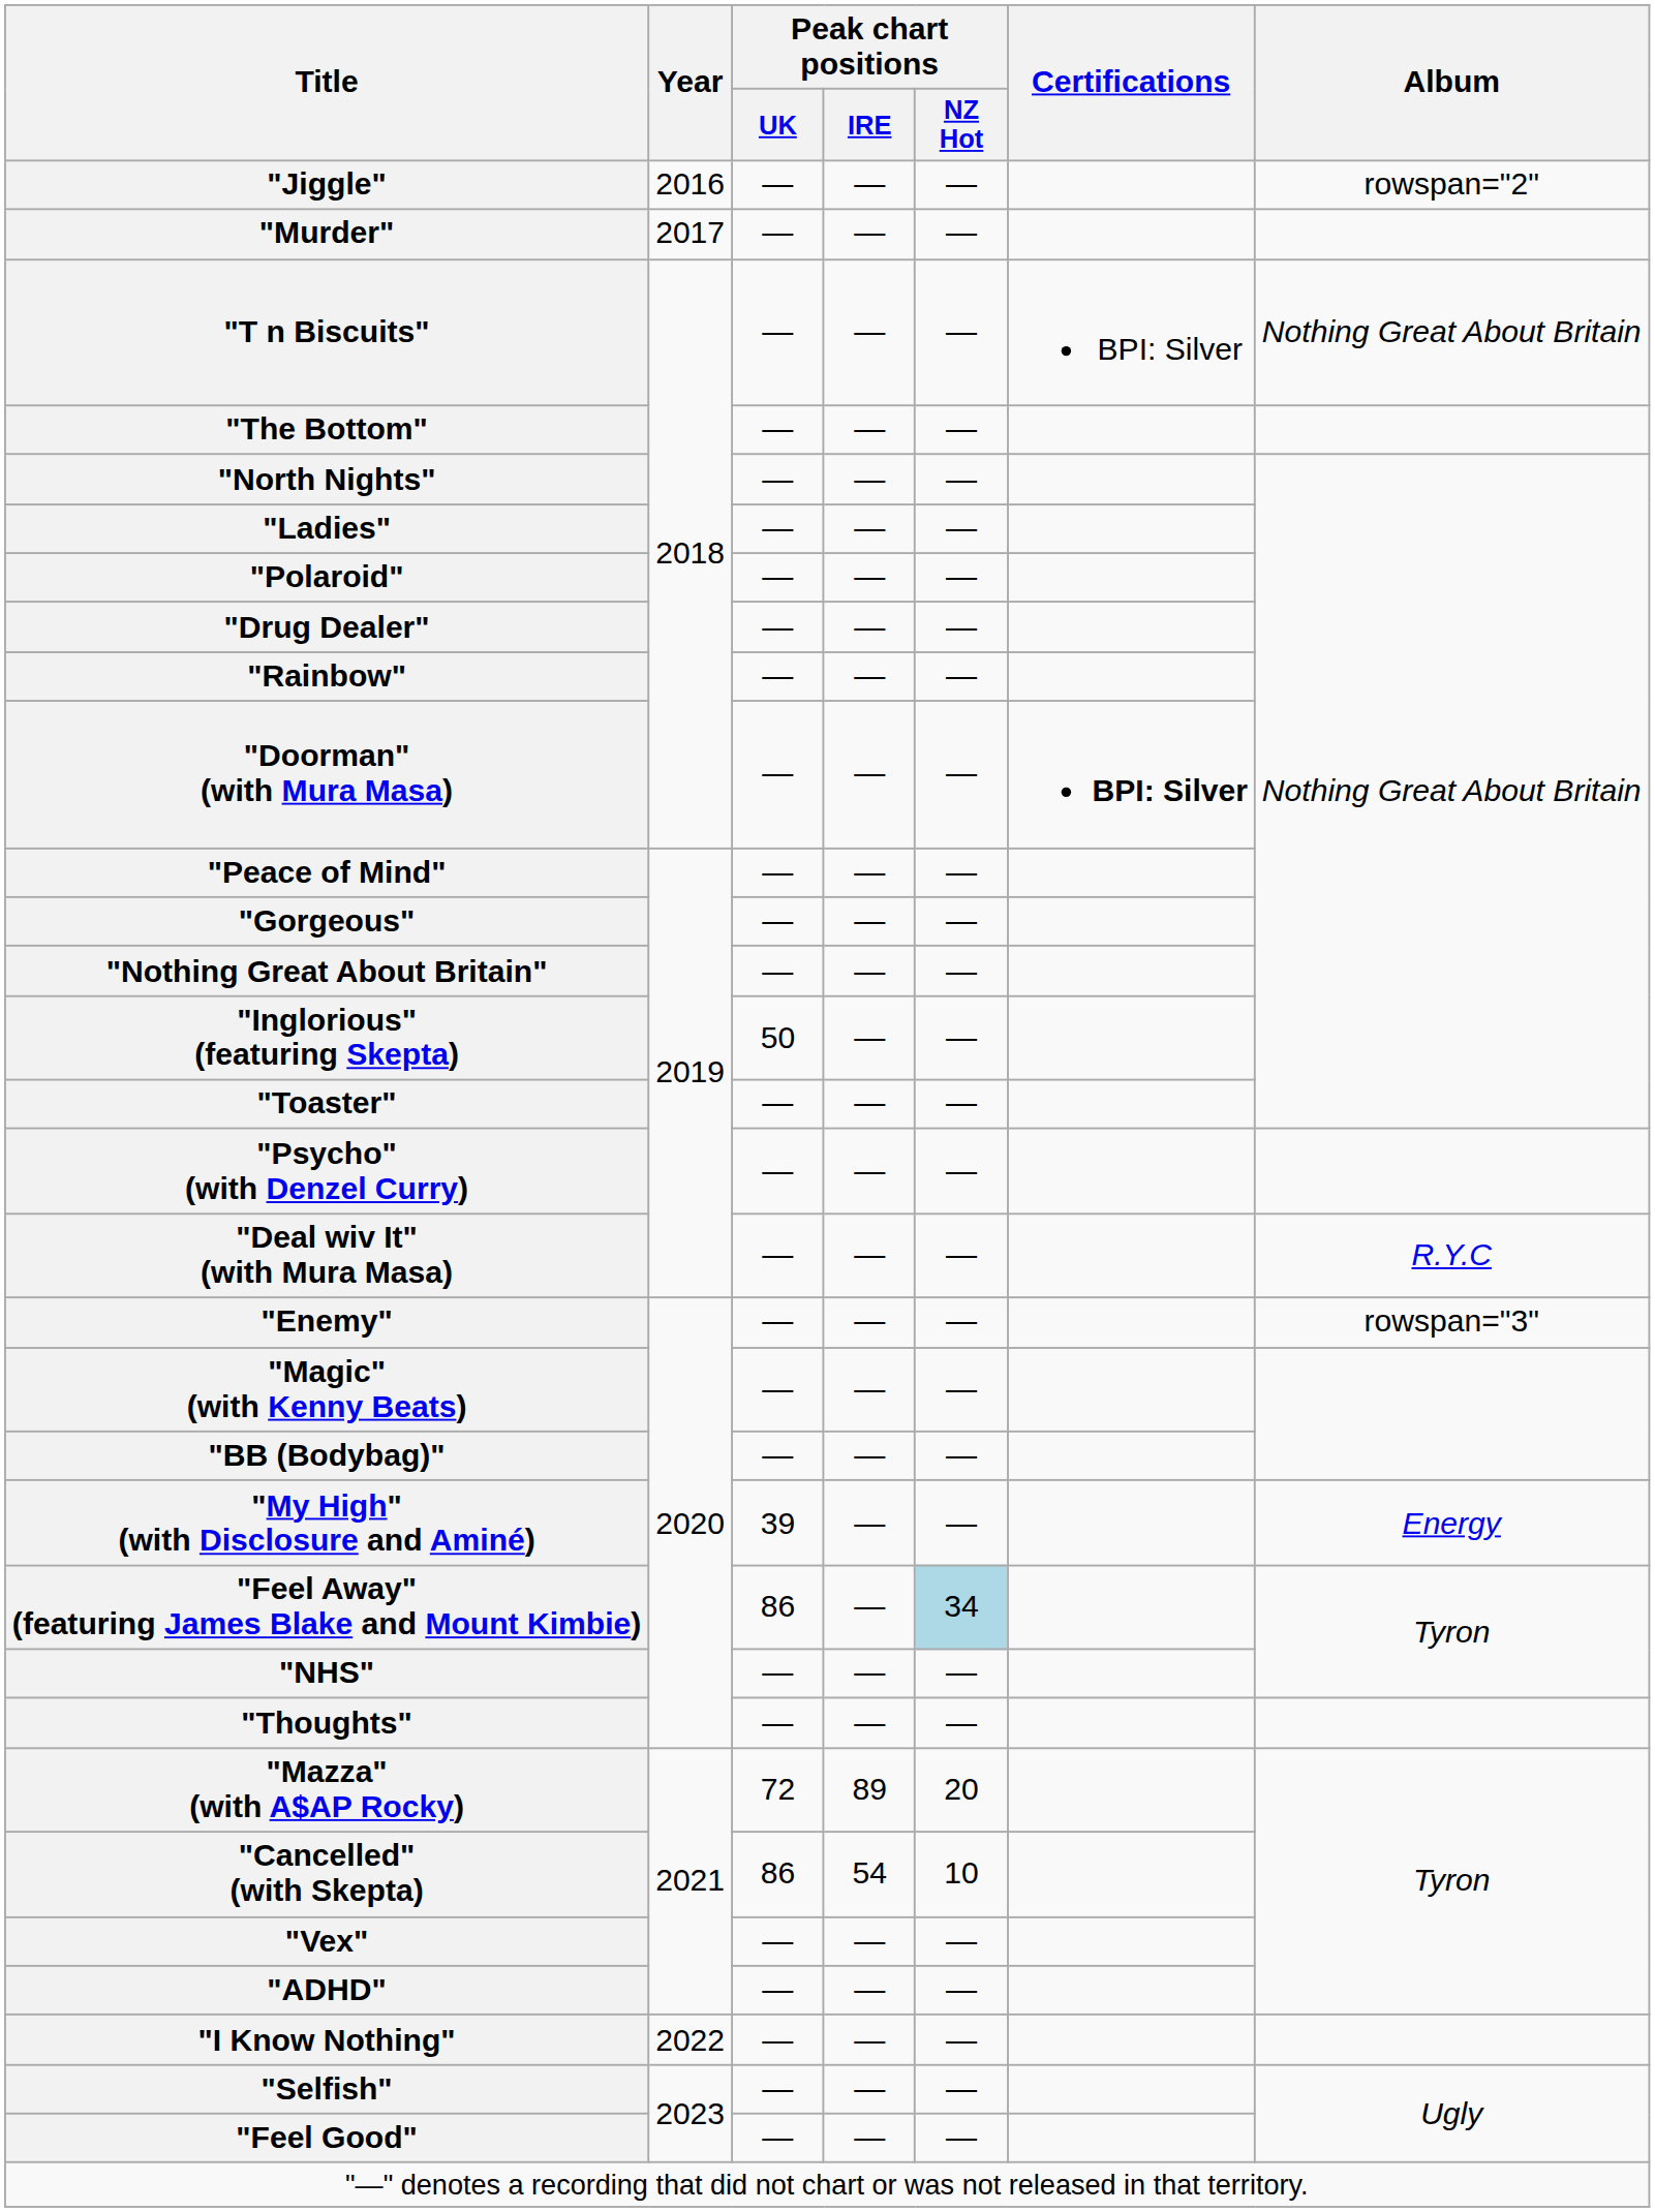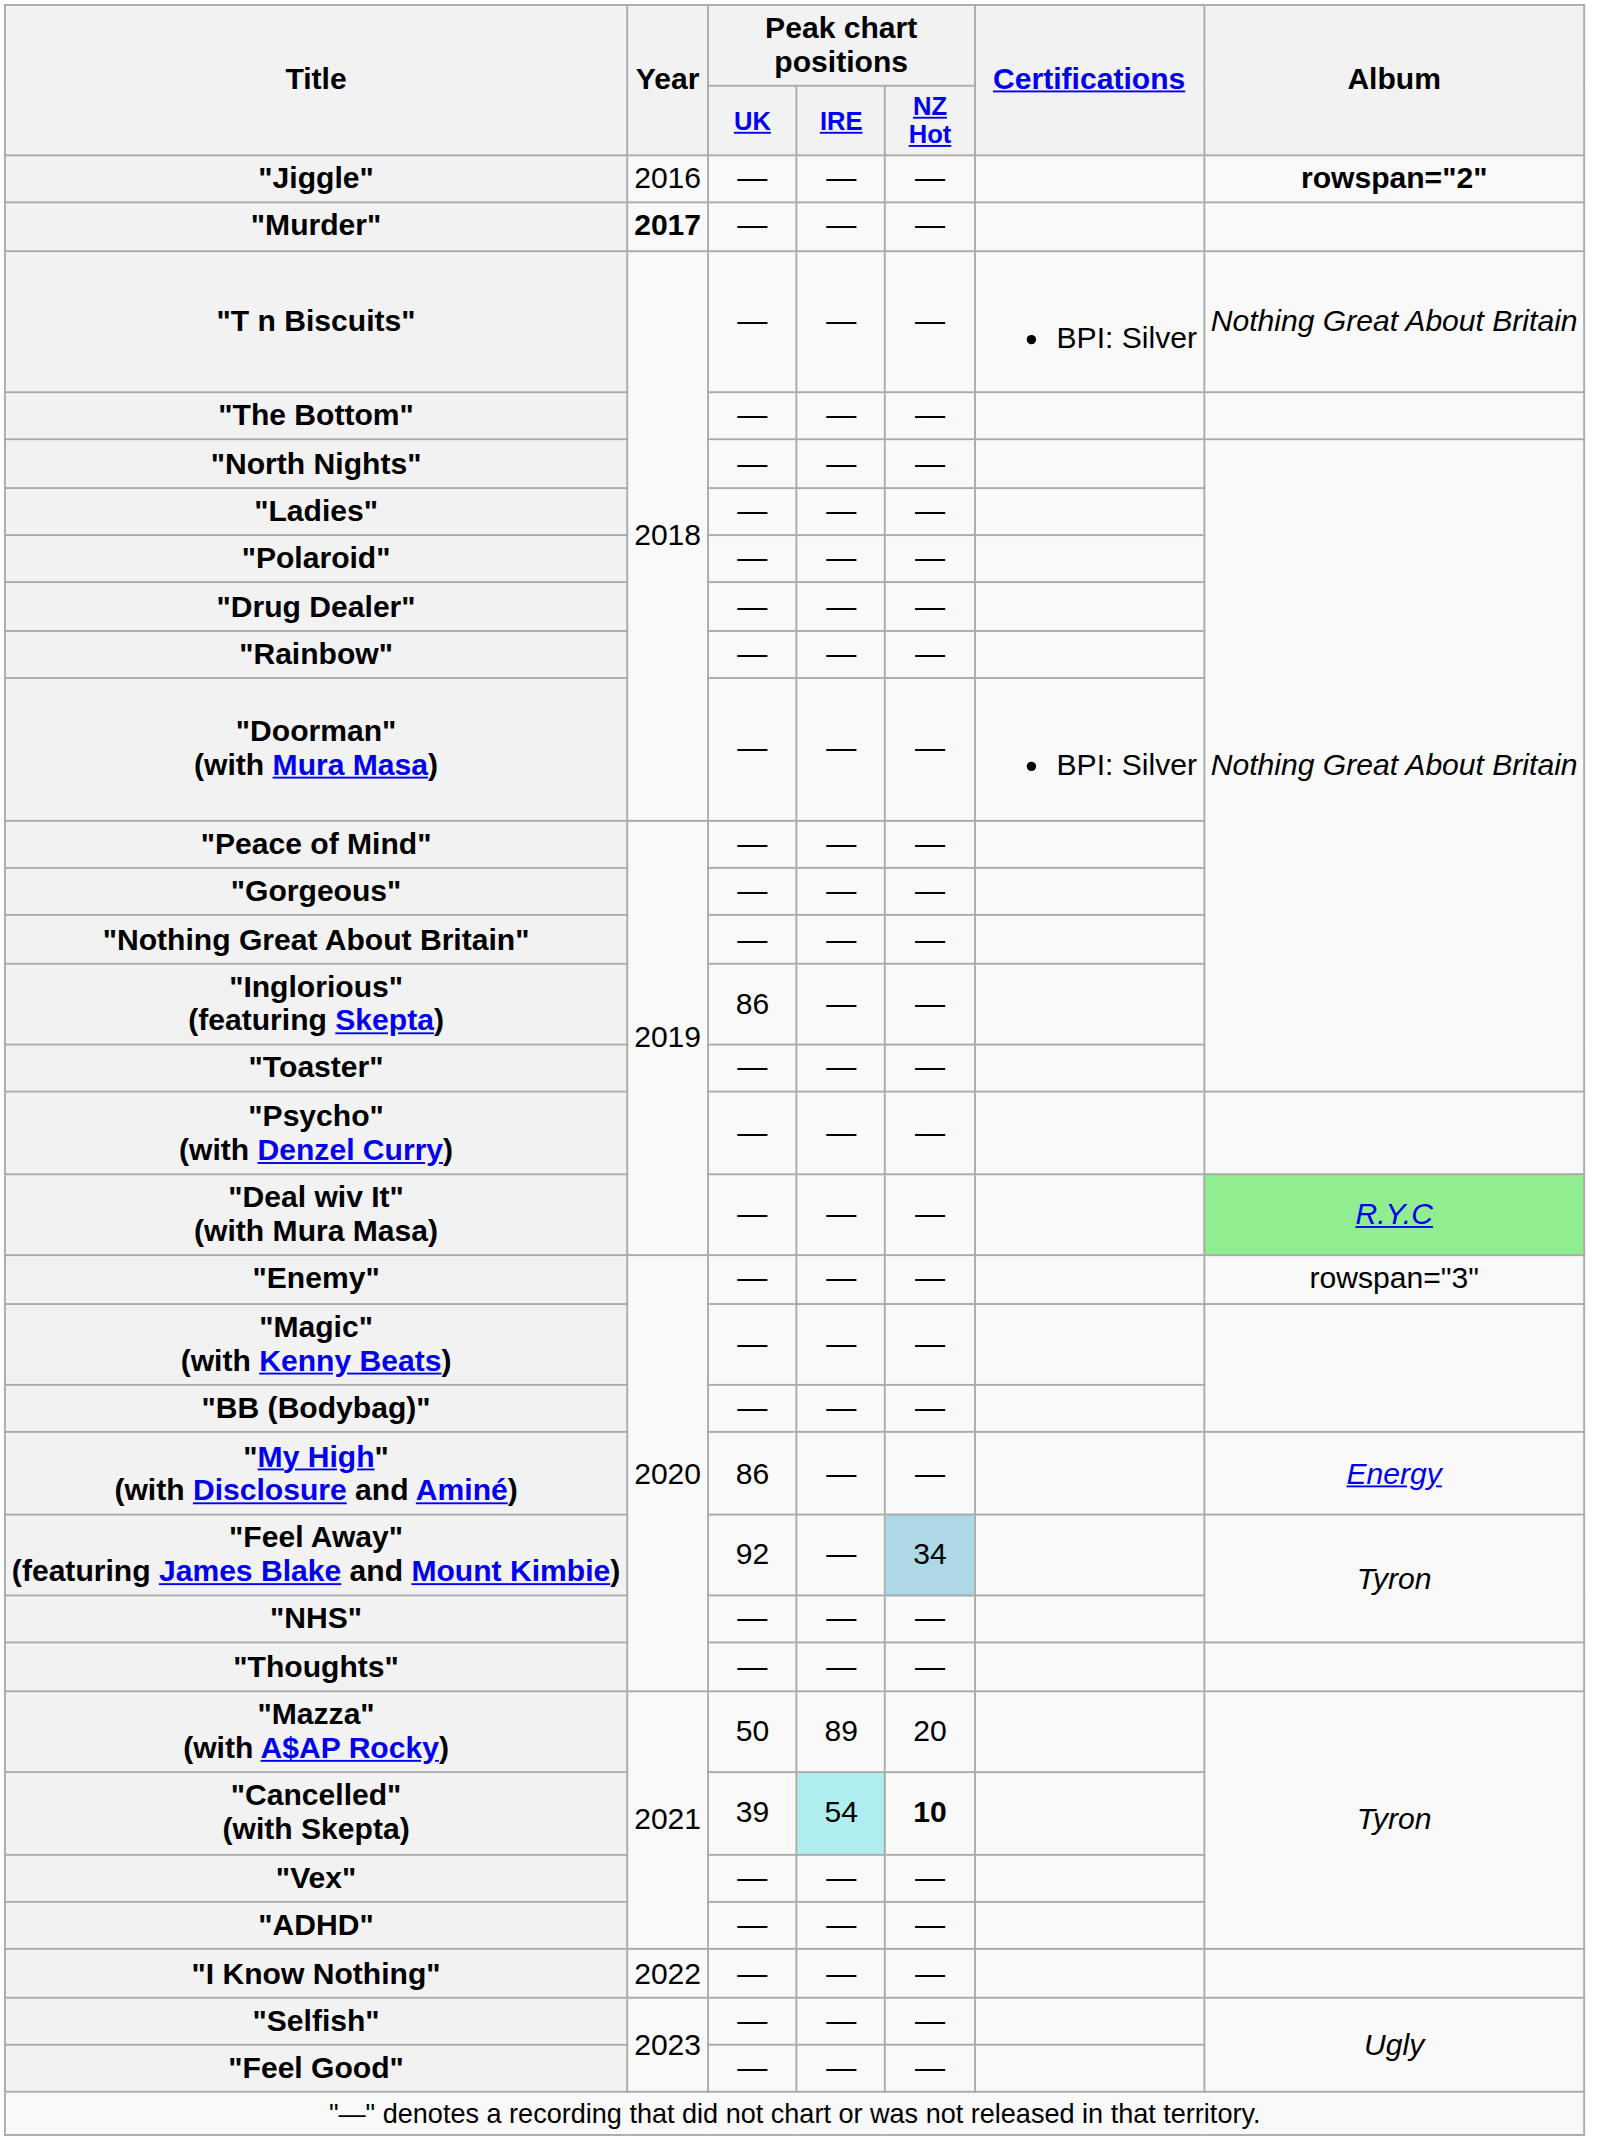"Jiggle" | Album: normal -> bold
"Murder" | Year: normal -> bold
"Doorman" (with Mura Masa) | Certifications: bold -> normal
"Inglorious" (featuring Skepta) | Peak chart positions / UK: 50 -> 86
"Deal wiv It" (with Mura Masa) | Album: no background -> lightgreen background
"My High" (with Disclosure and Aminé) | Peak chart positions / UK: 39 -> 86
"Feel Away" (featuring James Blake and Mount Kimbie) | Peak chart positions / UK: 86 -> 92
"Mazza" (with A$AP Rocky) | Peak chart positions / UK: 72 -> 50
"Cancelled" (with Skepta) | Peak chart positions / UK: 86 -> 39
"Cancelled" (with Skepta) | Peak chart positions / IRE: no background -> paleturquoise background
"Cancelled" (with Skepta) | Peak chart positions / NZ Hot: normal -> bold
